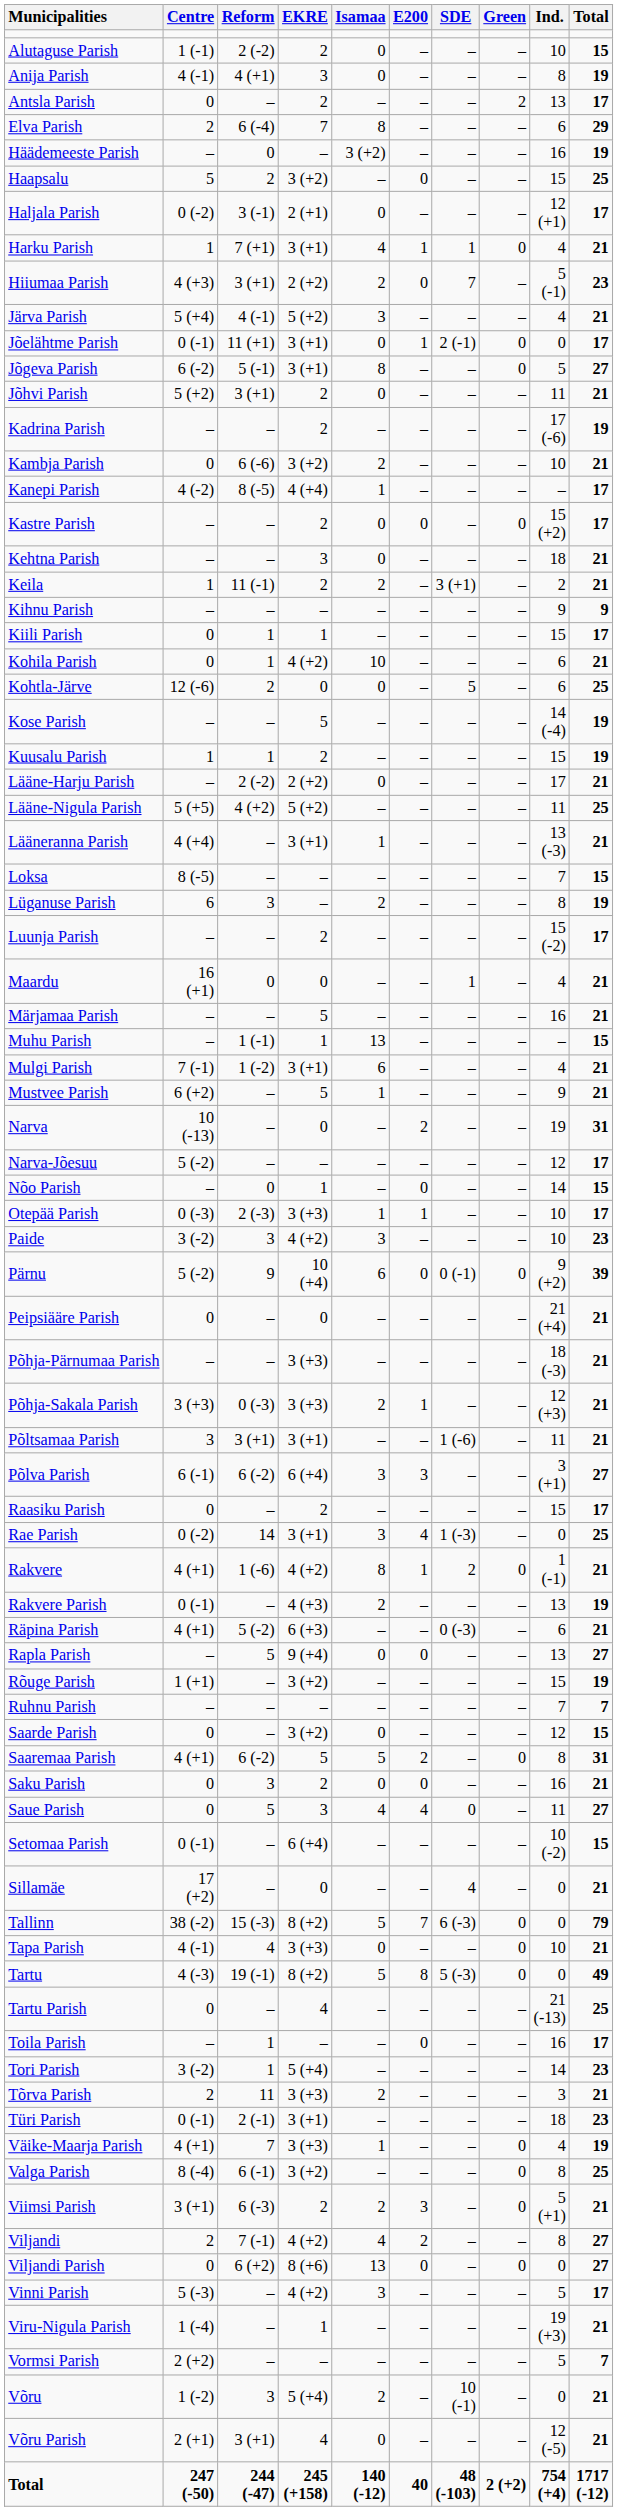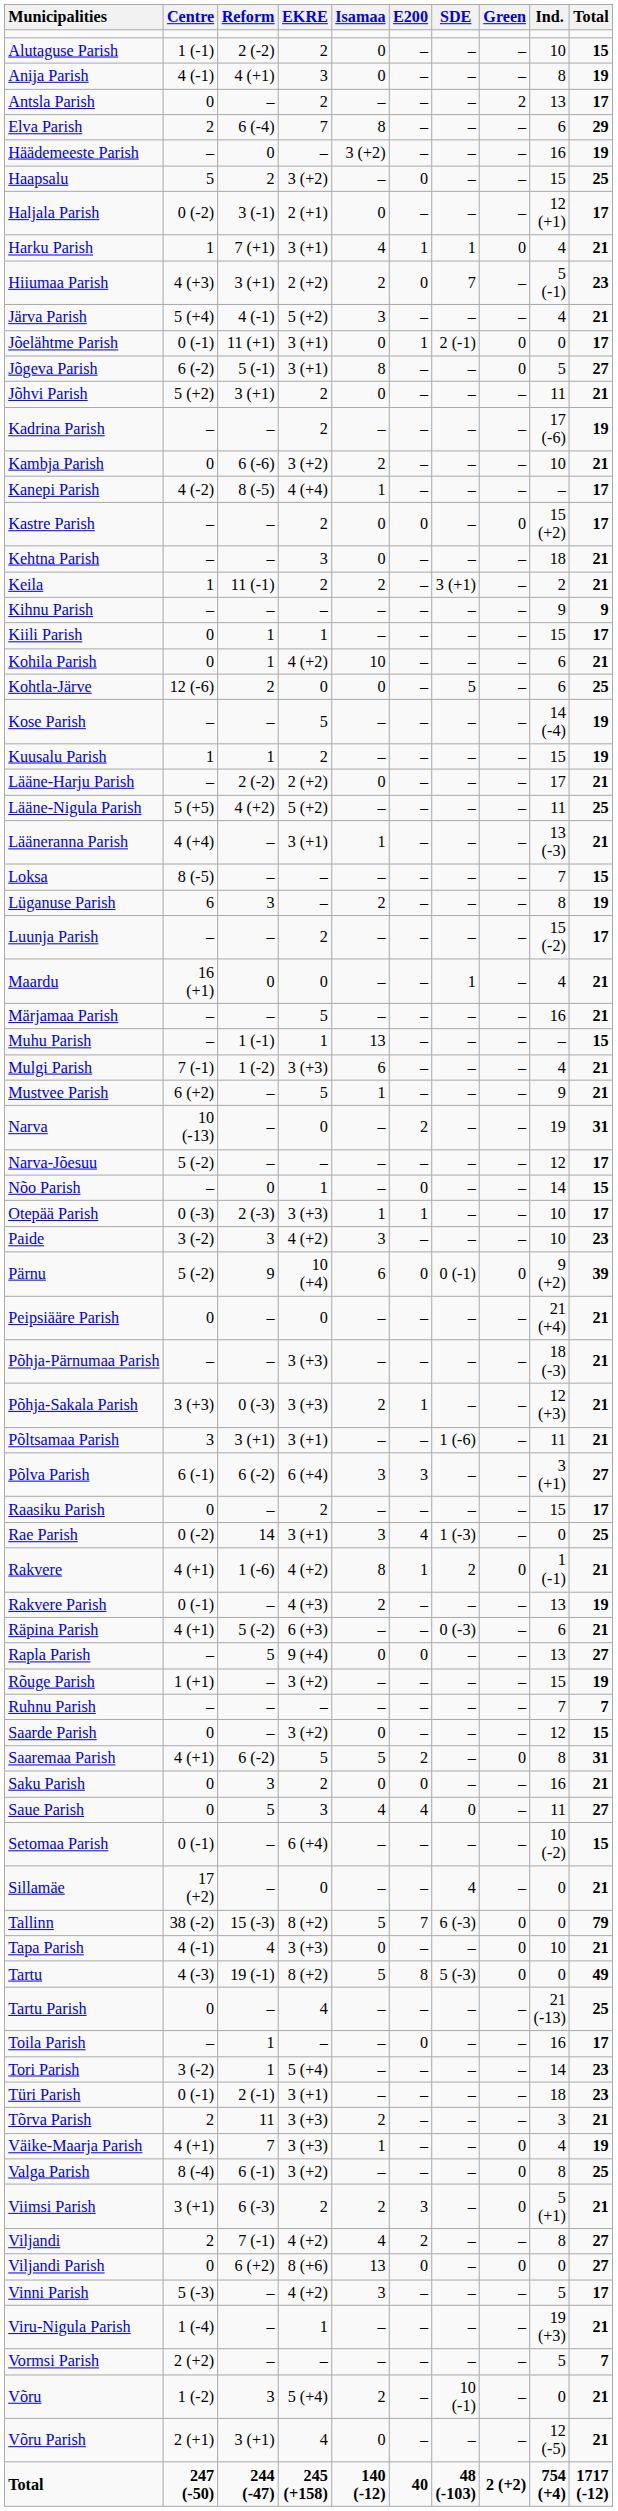Mulgi Parish | EKRE: 3 (+1) -> 3 (+3)
rows swapped: Tõrva Parish <-> Türi Parish
